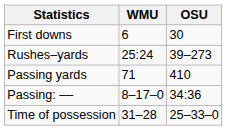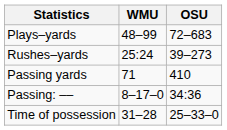- row: First downs | 6 | 30
+ row: Plays–yards | 48–99 | 72–683
